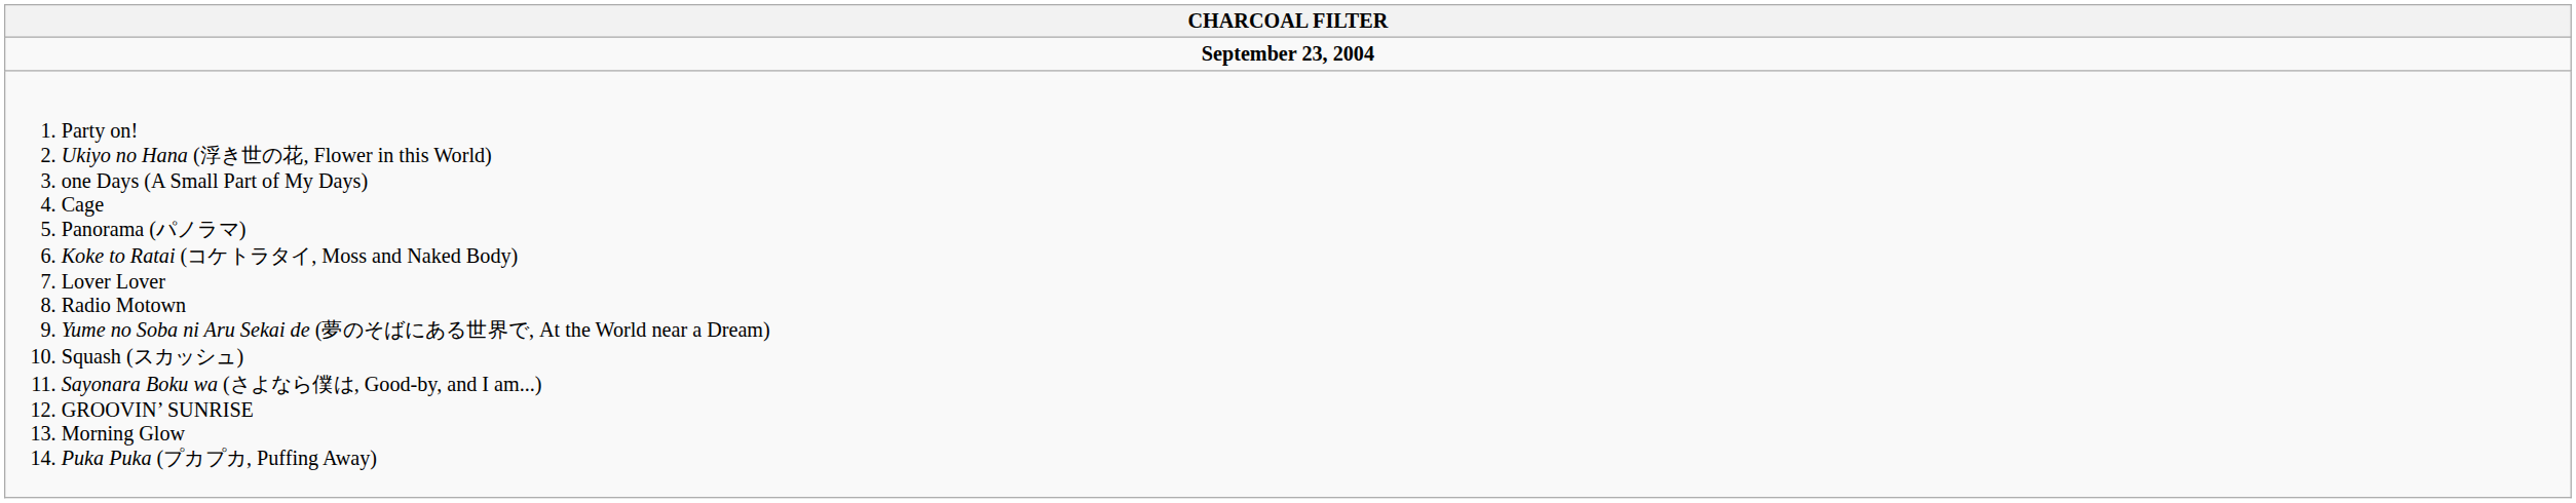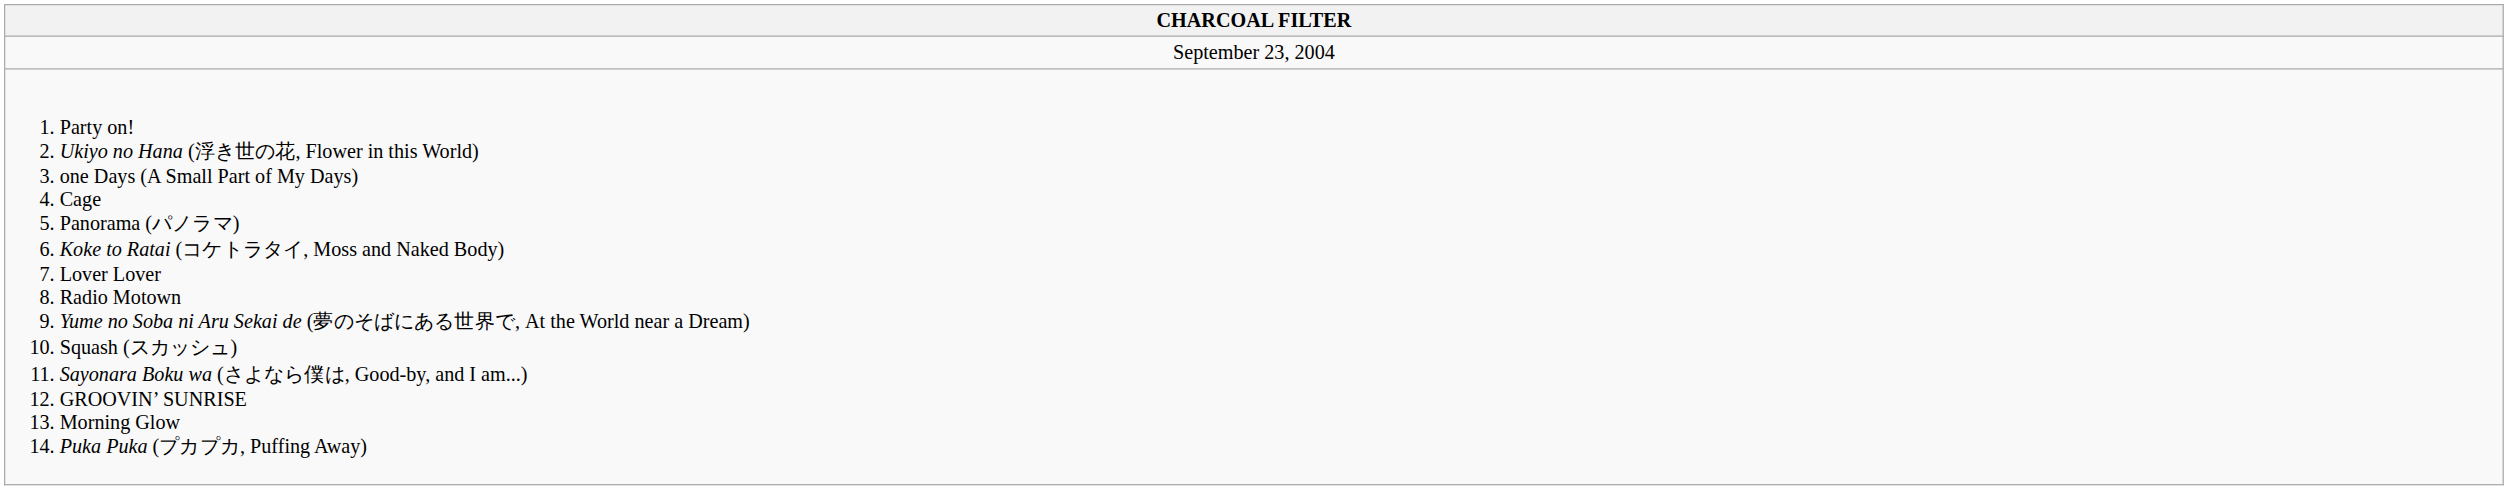row 2 | column 1: bold -> normal
